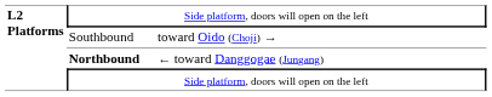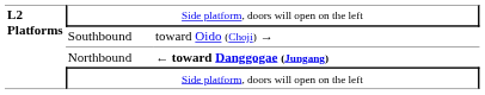Northbound | column 2: bold -> normal
Northbound | column 3: normal -> bold
